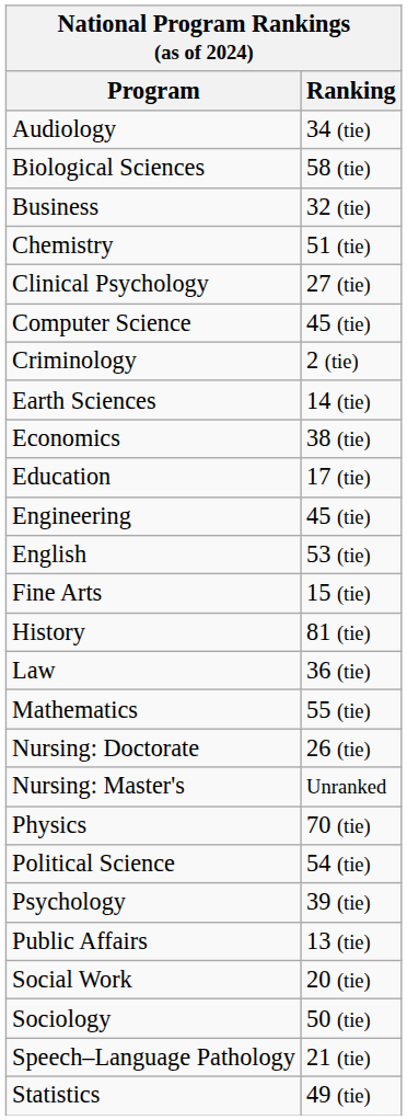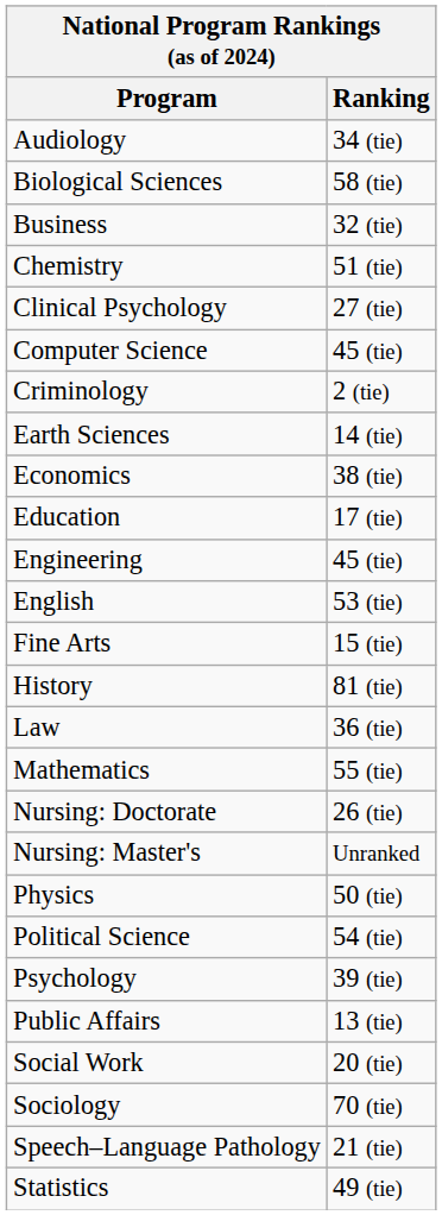Physics | Ranking: 70 (tie) -> 50 (tie)
Sociology | Ranking: 50 (tie) -> 70 (tie)
